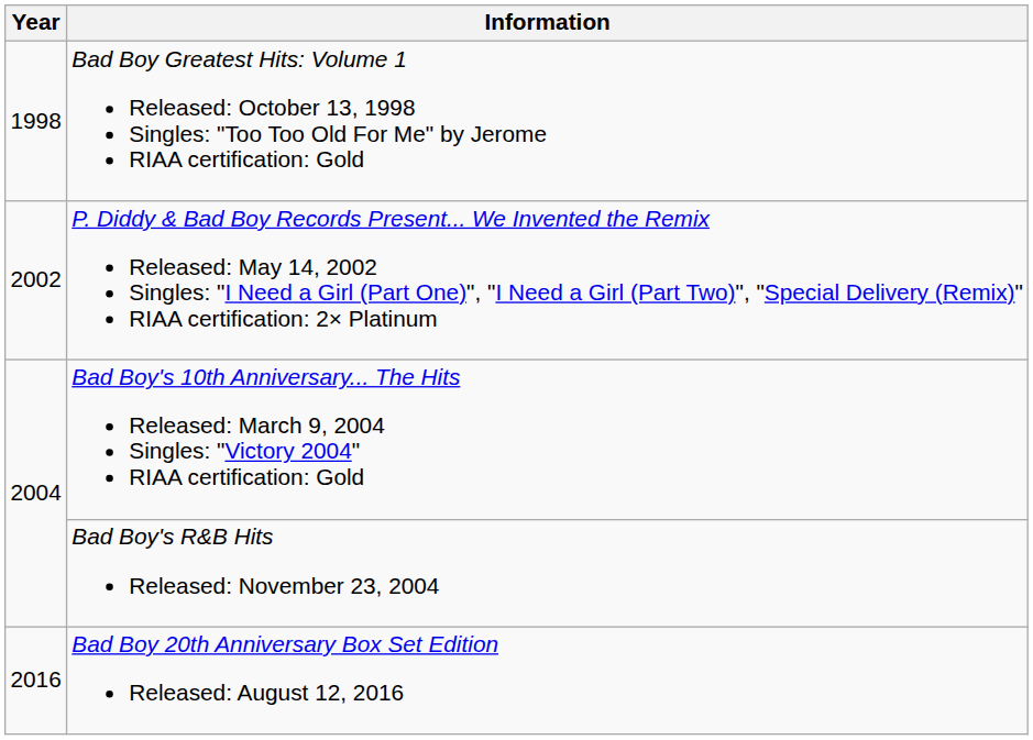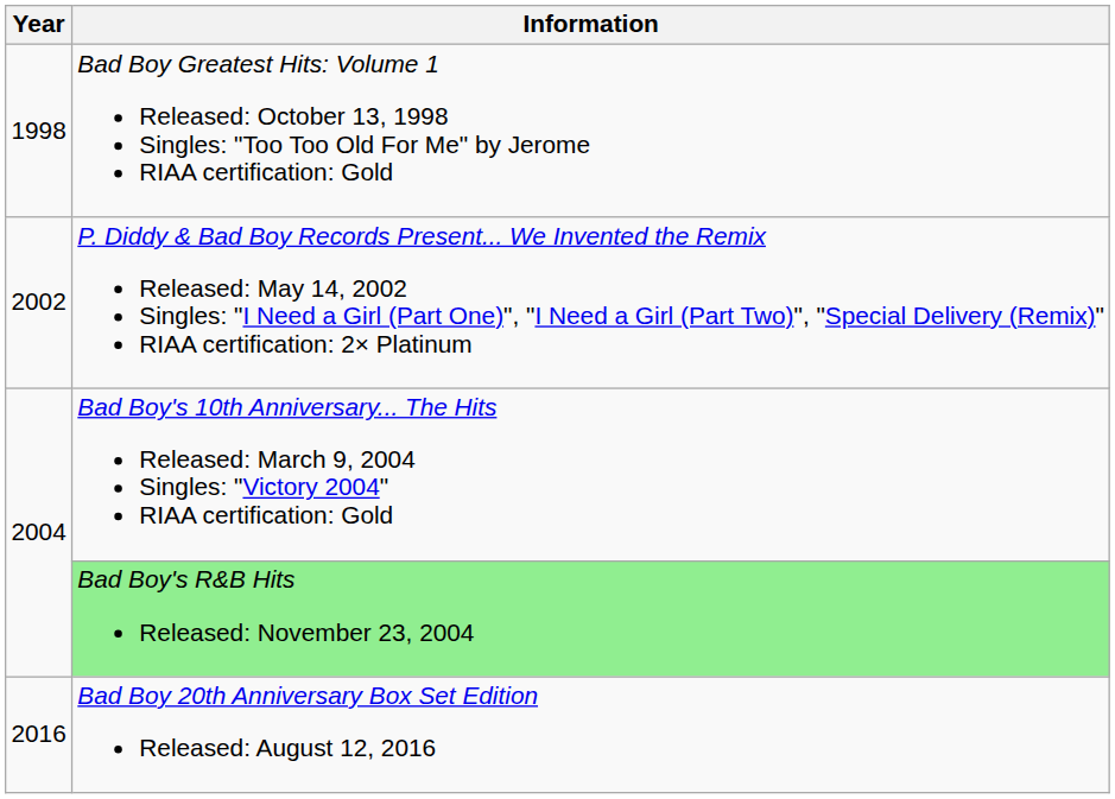Bad Boy's R&B Hits Released: November 23, 2004 | Information: no background -> lightgreen background
